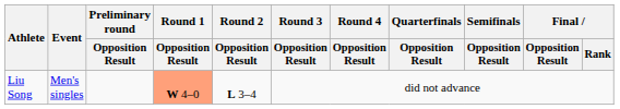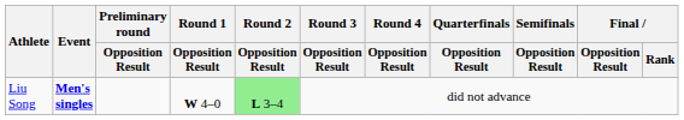Liu Song | Event: normal -> bold
Liu Song | Round 1 / Opposition Result: lightsalmon background -> no background
Liu Song | Round 2 / Opposition Result: no background -> lightgreen background
